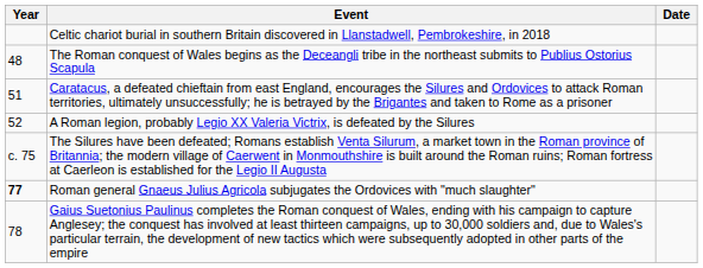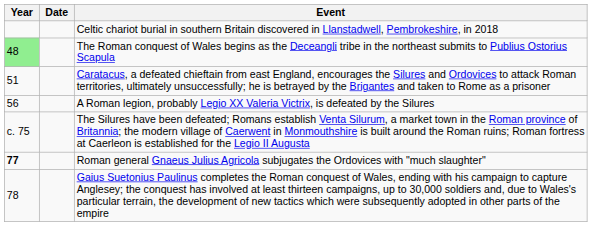columns swapped: Date <-> Event
row 3 | Year: no background -> lightgreen background
row 5 | Year: 52 -> 56
